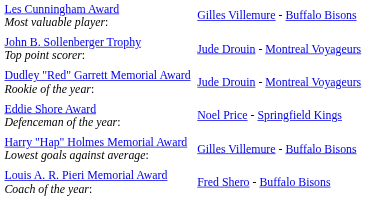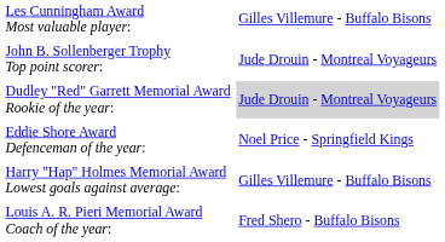Dudley "Red" Garrett Memorial Award Rookie of the year: | column 2: no background -> lightgrey background
